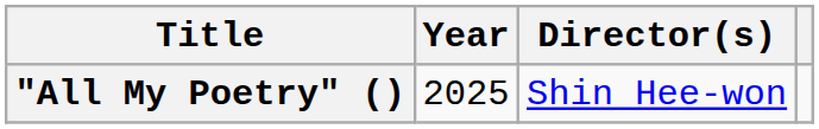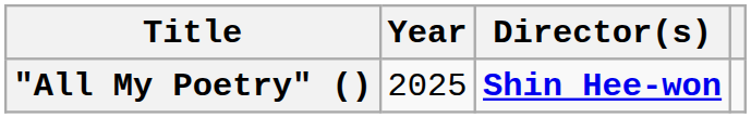row 2 | Director(s): normal -> bold
